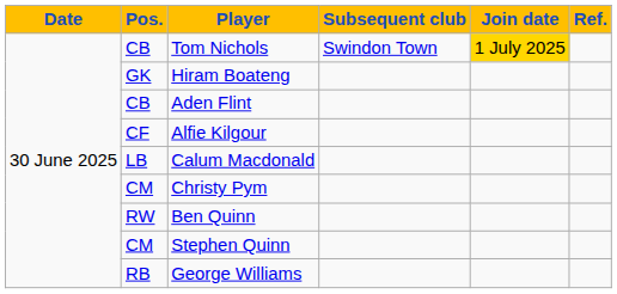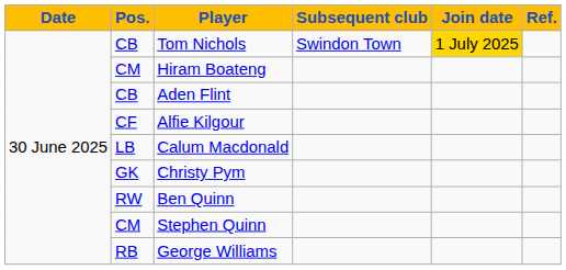Hiram Boateng | Pos.: GK -> CM
Christy Pym | Pos.: CM -> GK
